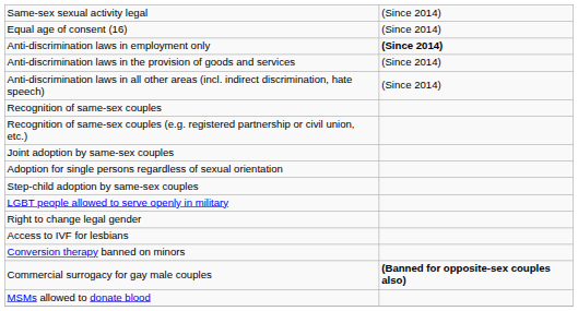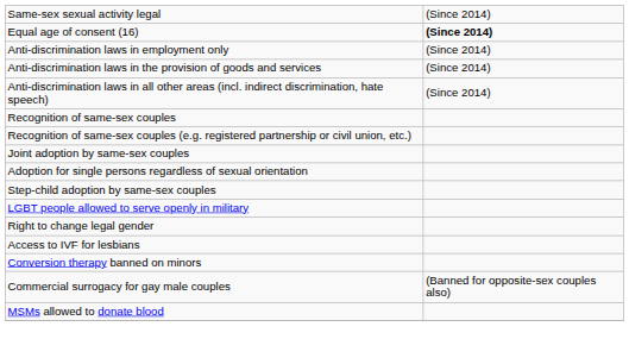Equal age of consent (16) | column 2: normal -> bold
Anti-discrimination laws in employment only | column 2: bold -> normal
Commercial surrogacy for gay male couples | column 2: bold -> normal
